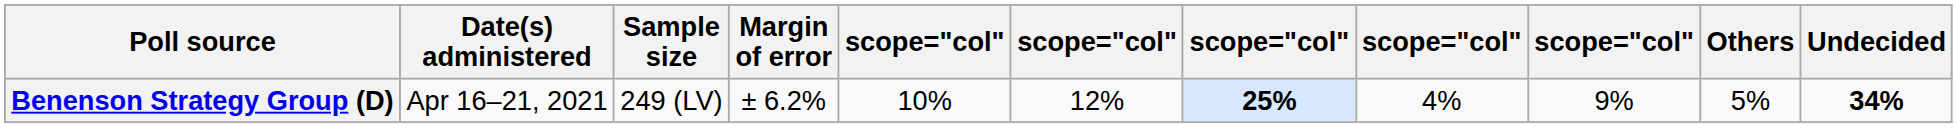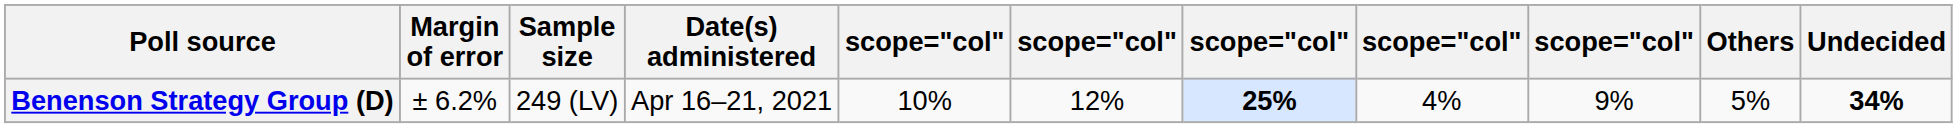columns swapped: Date(s) administered <-> Margin of error
